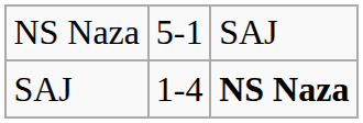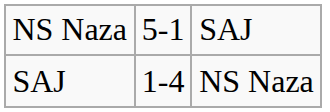row 2 | column 3: bold -> normal
